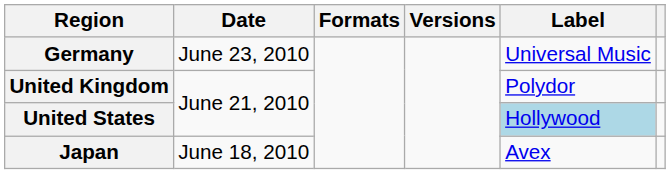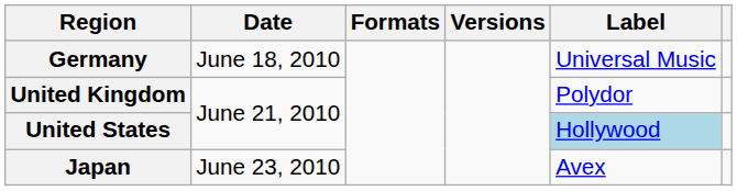Germany | Date: June 23, 2010 -> June 18, 2010
Japan | Date: June 18, 2010 -> June 23, 2010
